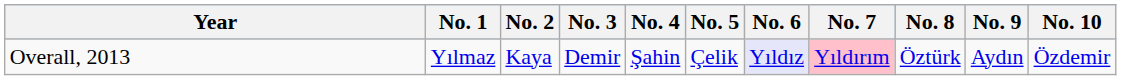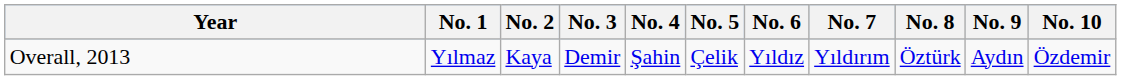row 2 | No. 6: lavender background -> no background
row 2 | No. 7: pink background -> no background
